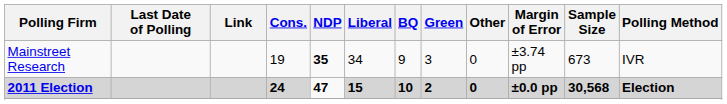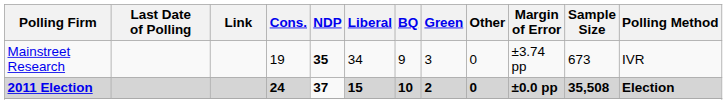2011 Election | NDP: 47 -> 37
2011 Election | Sample Size: 30,568 -> 35,508
